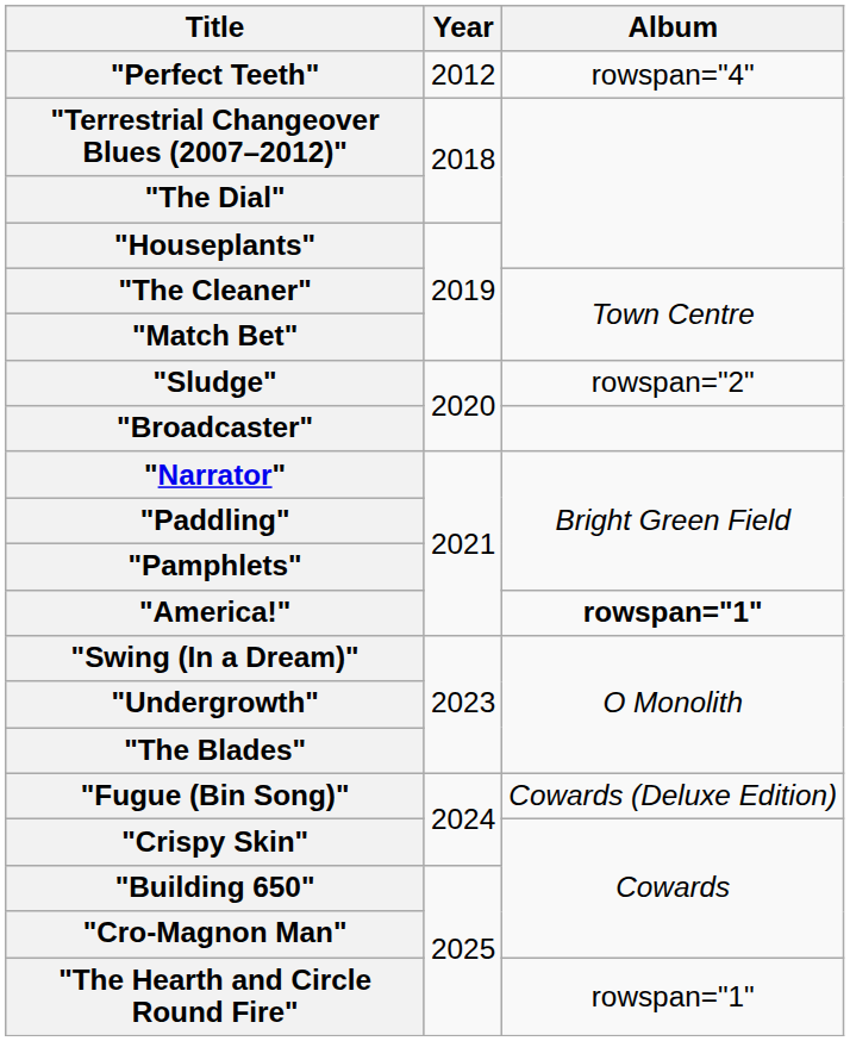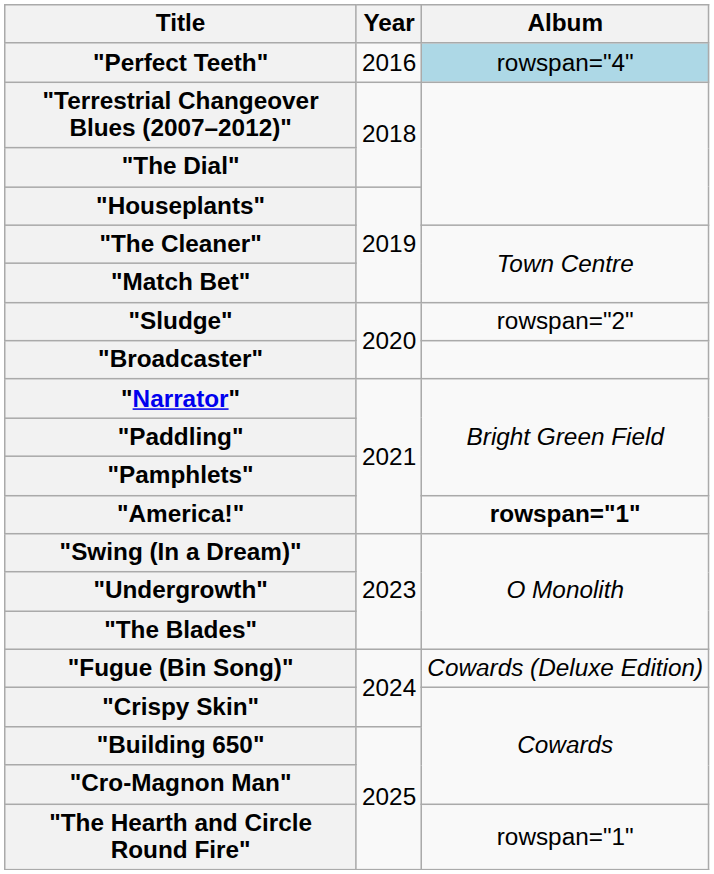"Perfect Teeth" | Year: 2012 -> 2016
"Perfect Teeth" | Album: no background -> lightblue background
